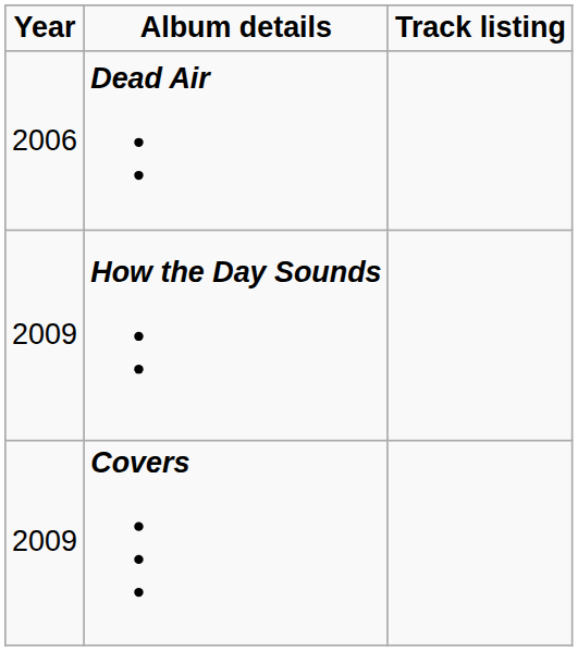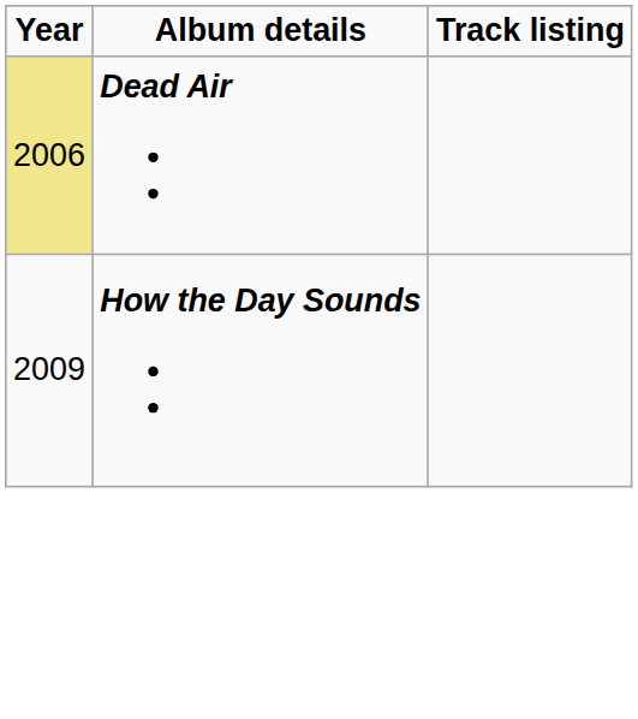Dead Air | Year: no background -> khaki background
- row: 2009 | Covers
